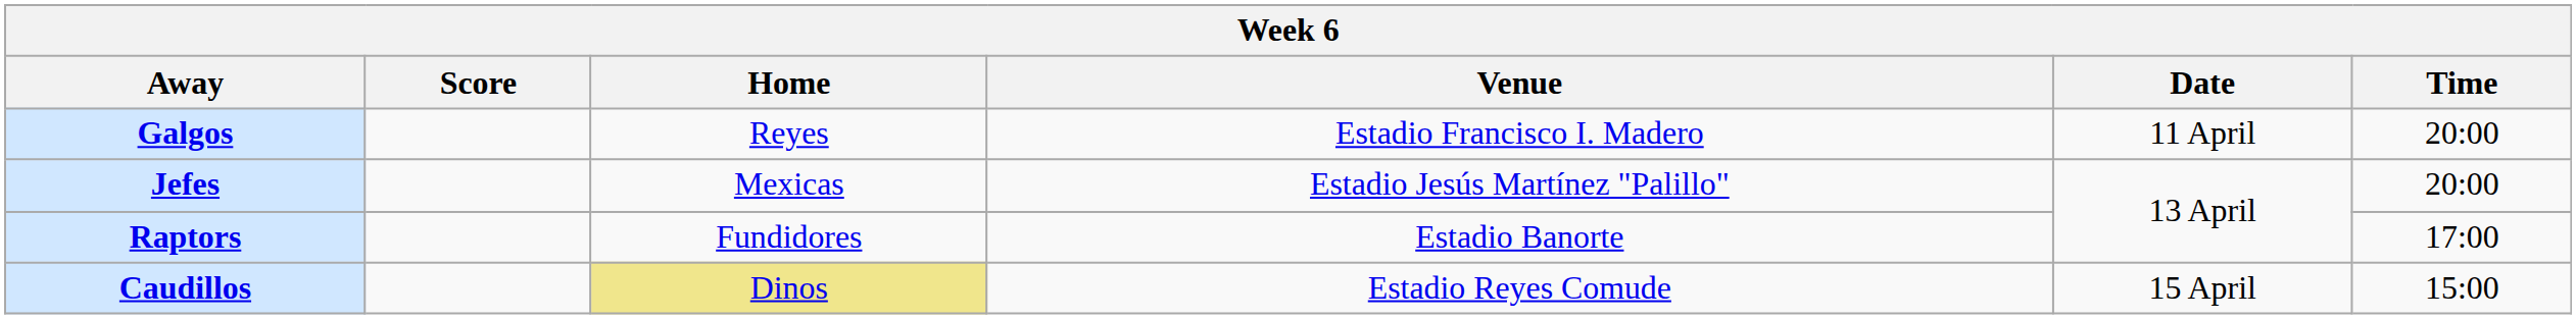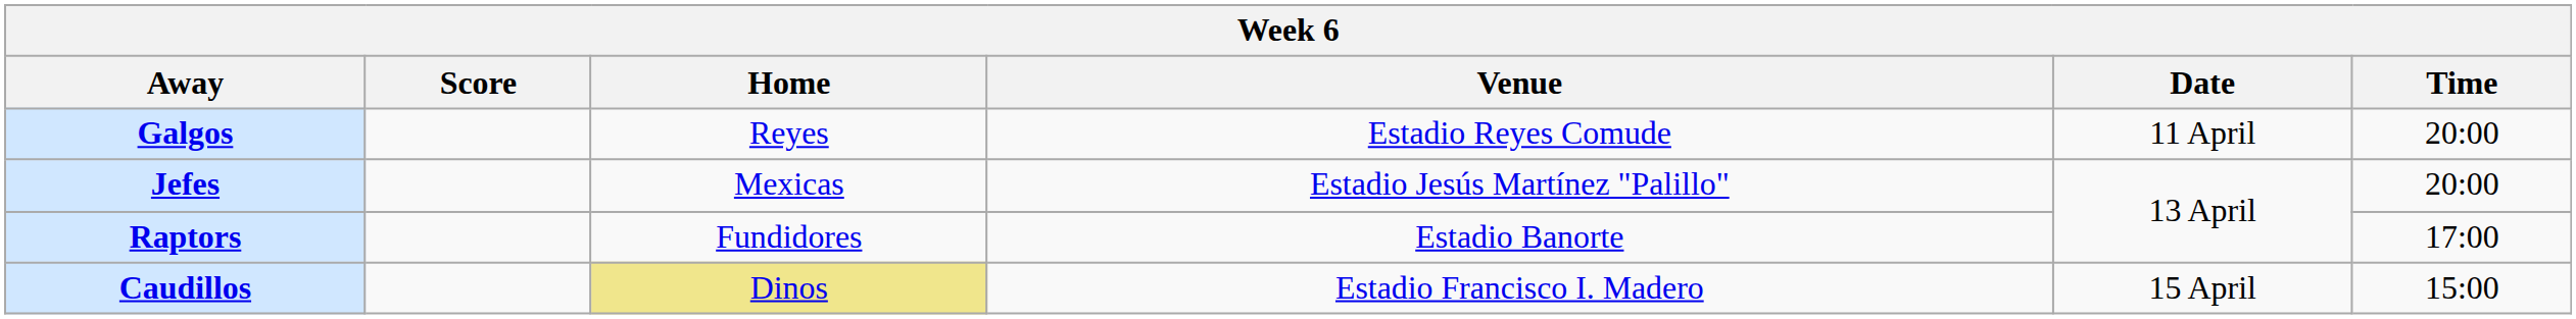Galgos | Venue: Estadio Francisco I. Madero -> Estadio Reyes Comude
Caudillos | Venue: Estadio Reyes Comude -> Estadio Francisco I. Madero
